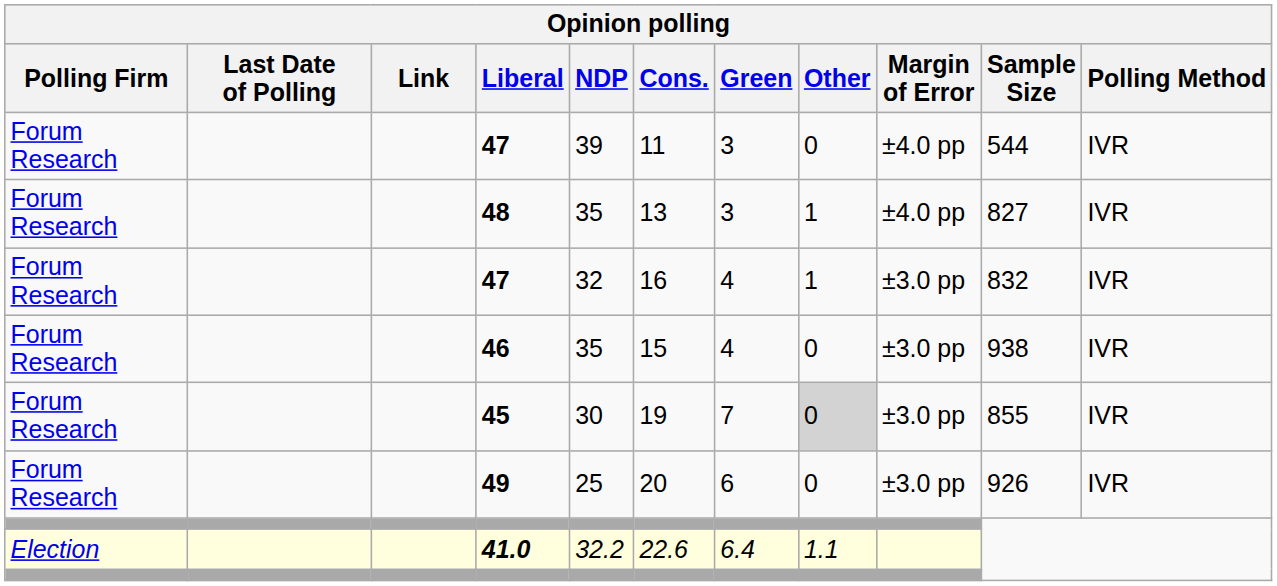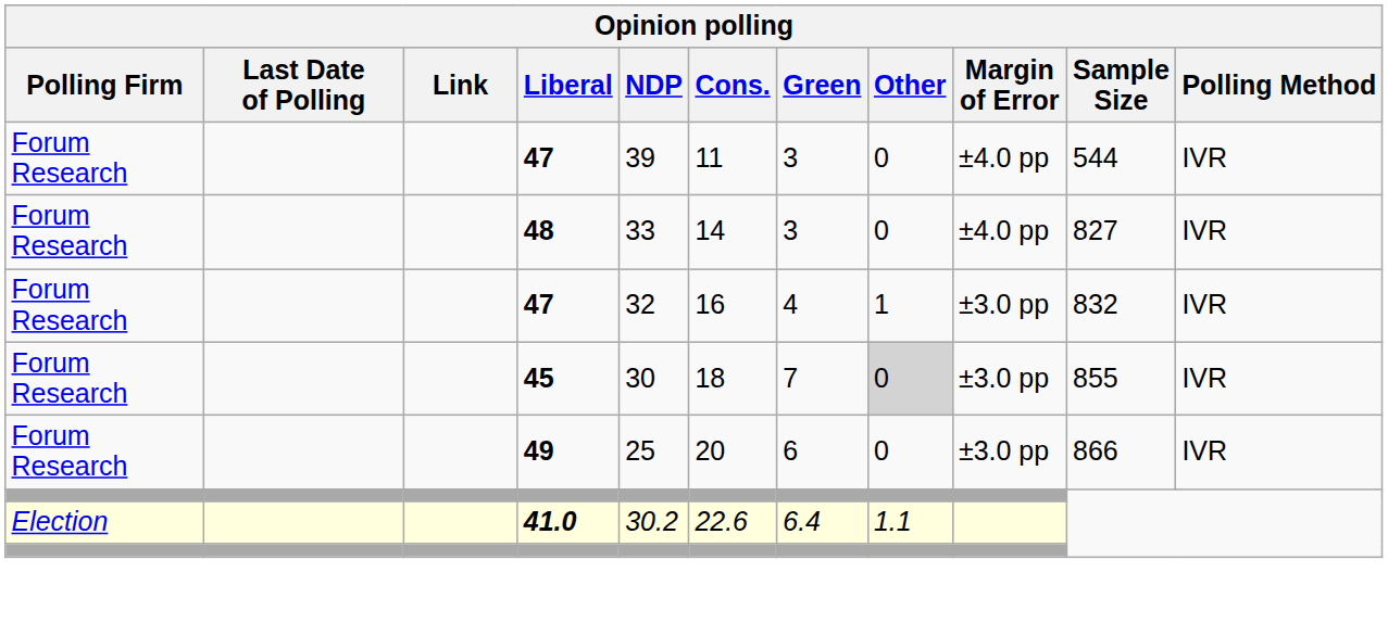48 | NDP: 35 -> 33
48 | Cons.: 13 -> 14
48 | Other: 1 -> 0
- row: Forum Research | 46 | 35 | 15 | 4 | 0 | ±3.0 pp | 938 | IVR
45 | Cons.: 19 -> 18
49 | Sample Size: 926 -> 866
41.0 | NDP: 32.2 -> 30.2
